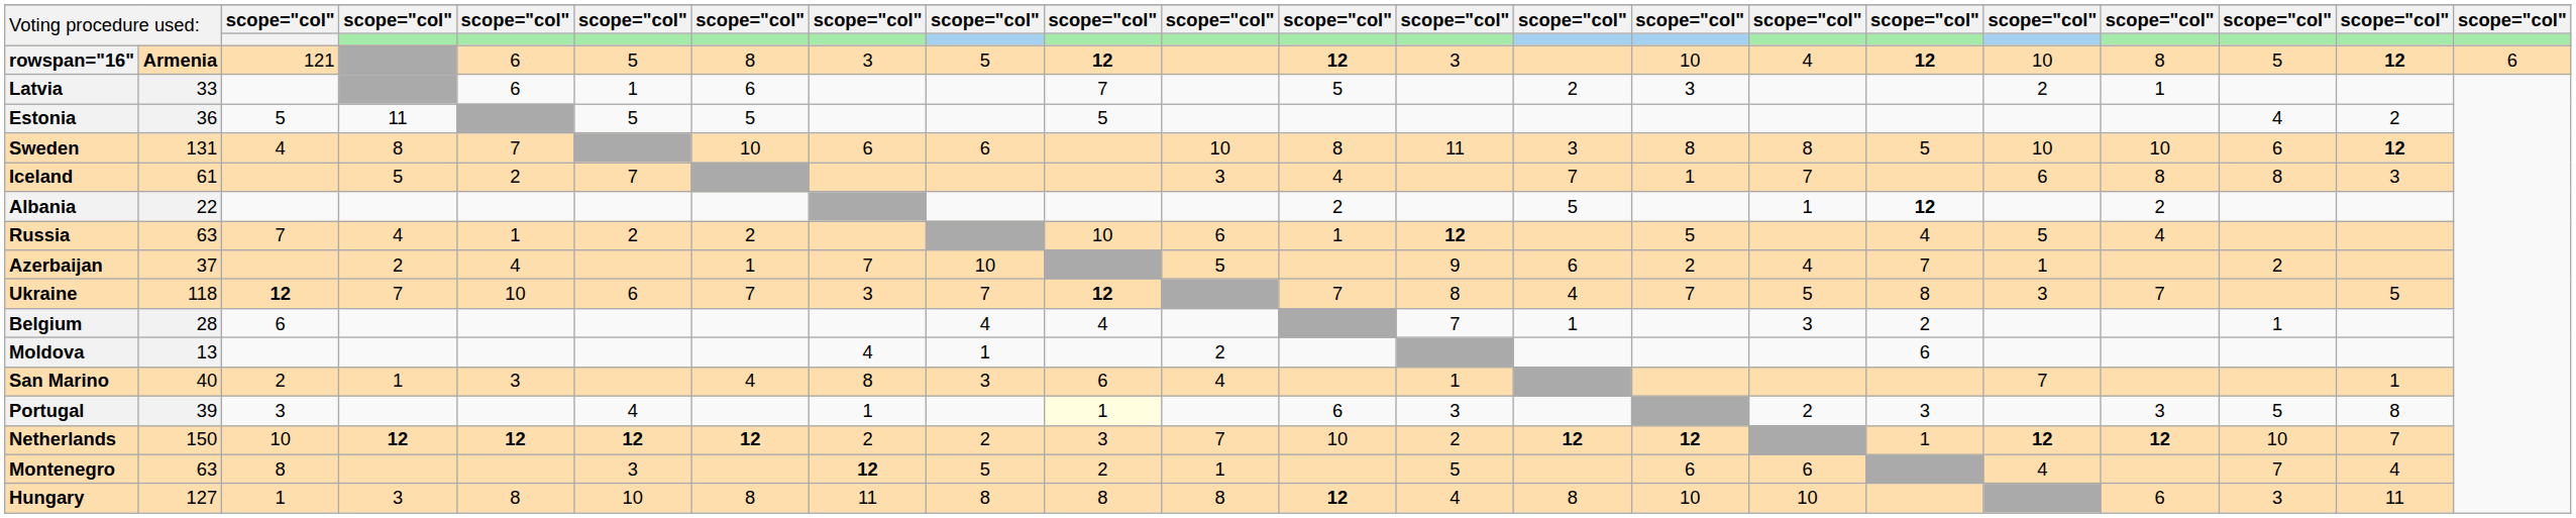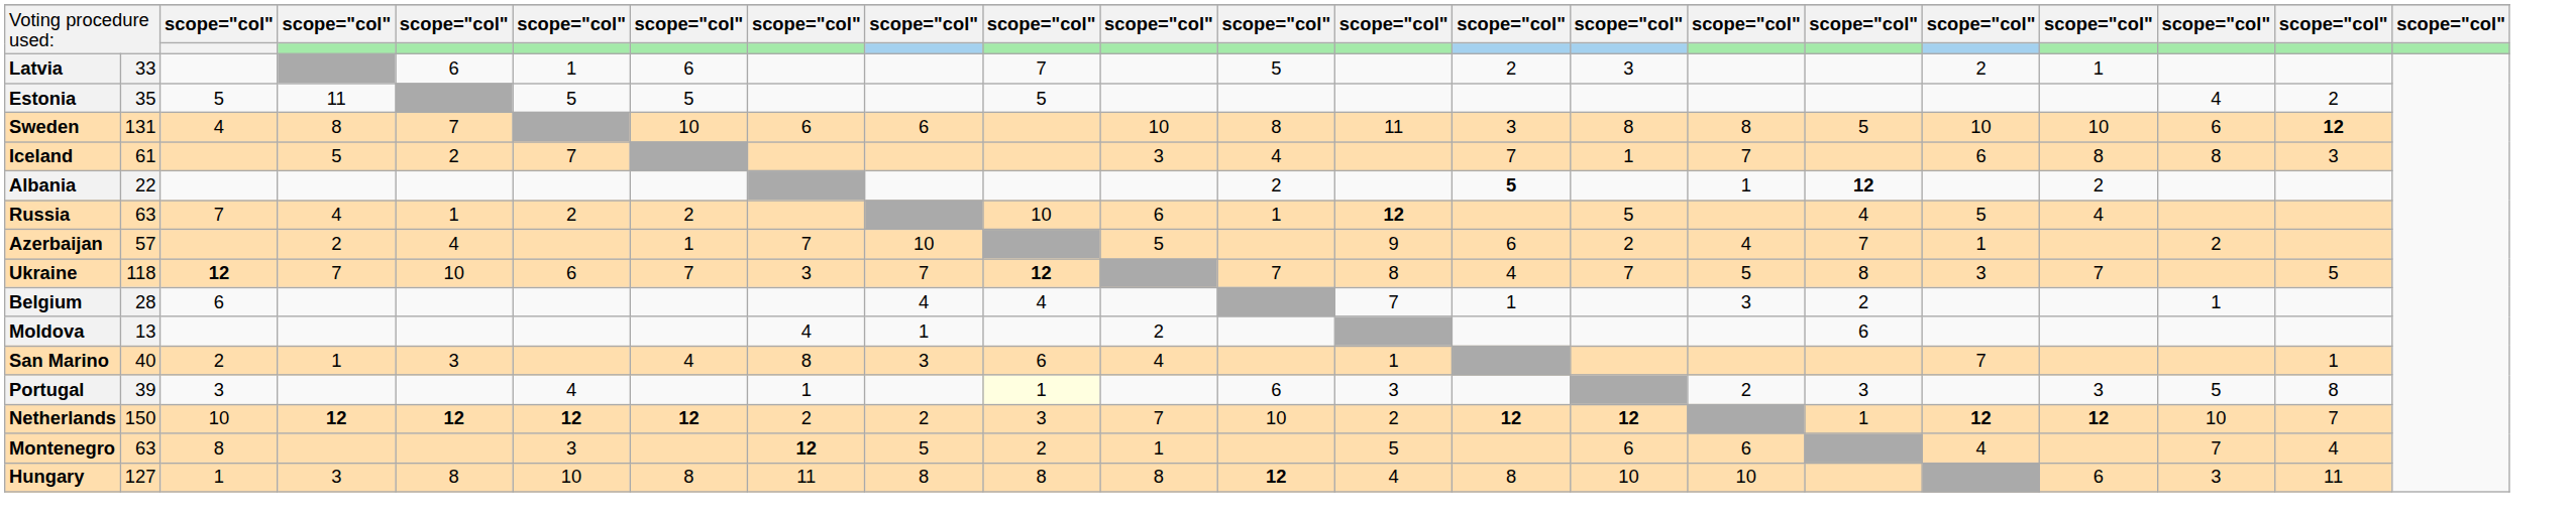- row: rowspan="16" | Armenia | 121 | 6 | 5 | 8 | 3 | 5 | 12 | 12 | 3 | 10 | 4 | 12 | 10 | 8 | 5 | 12 | 6
Estonia | column 2: 36 -> 35
Albania | column 14: normal -> bold
Azerbaijan | column 2: 37 -> 57
